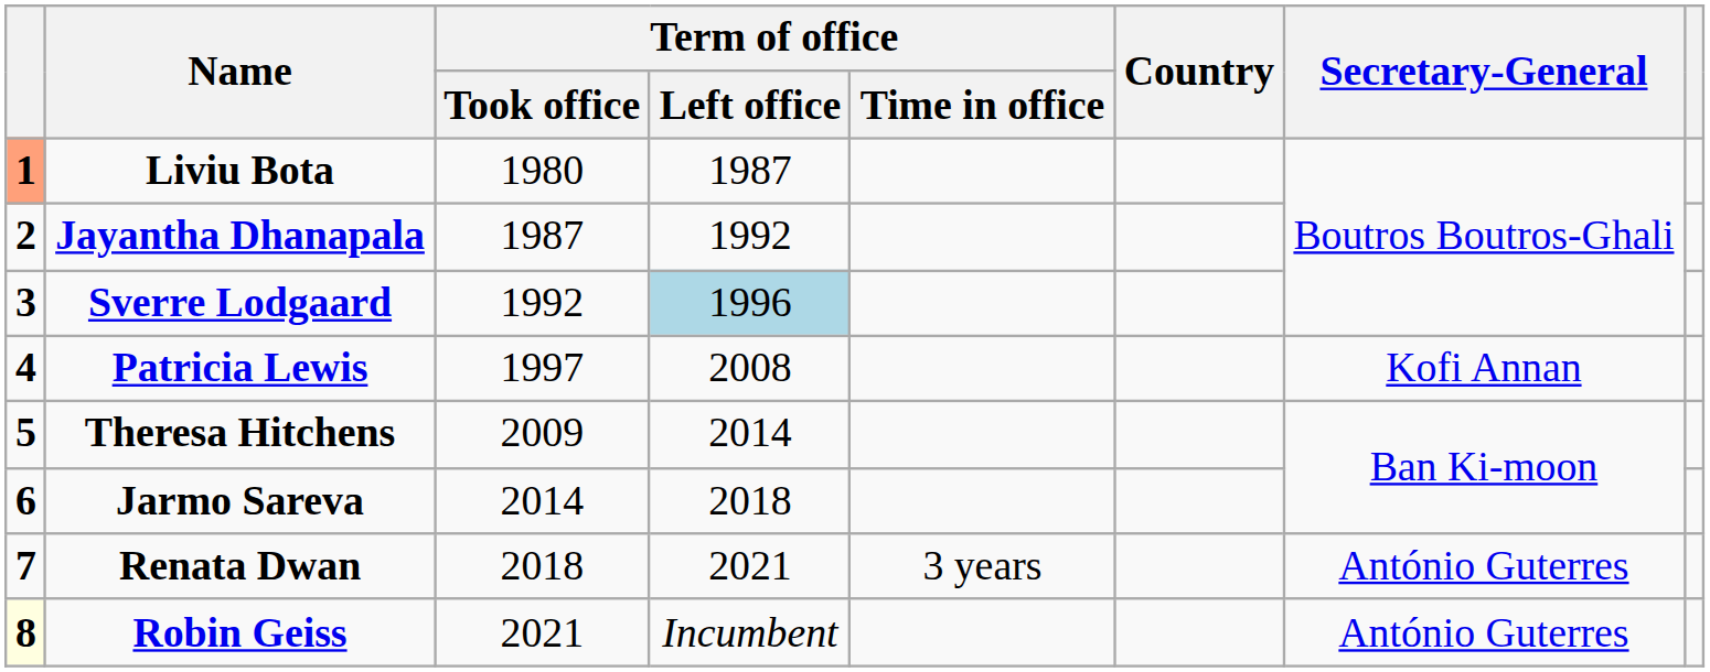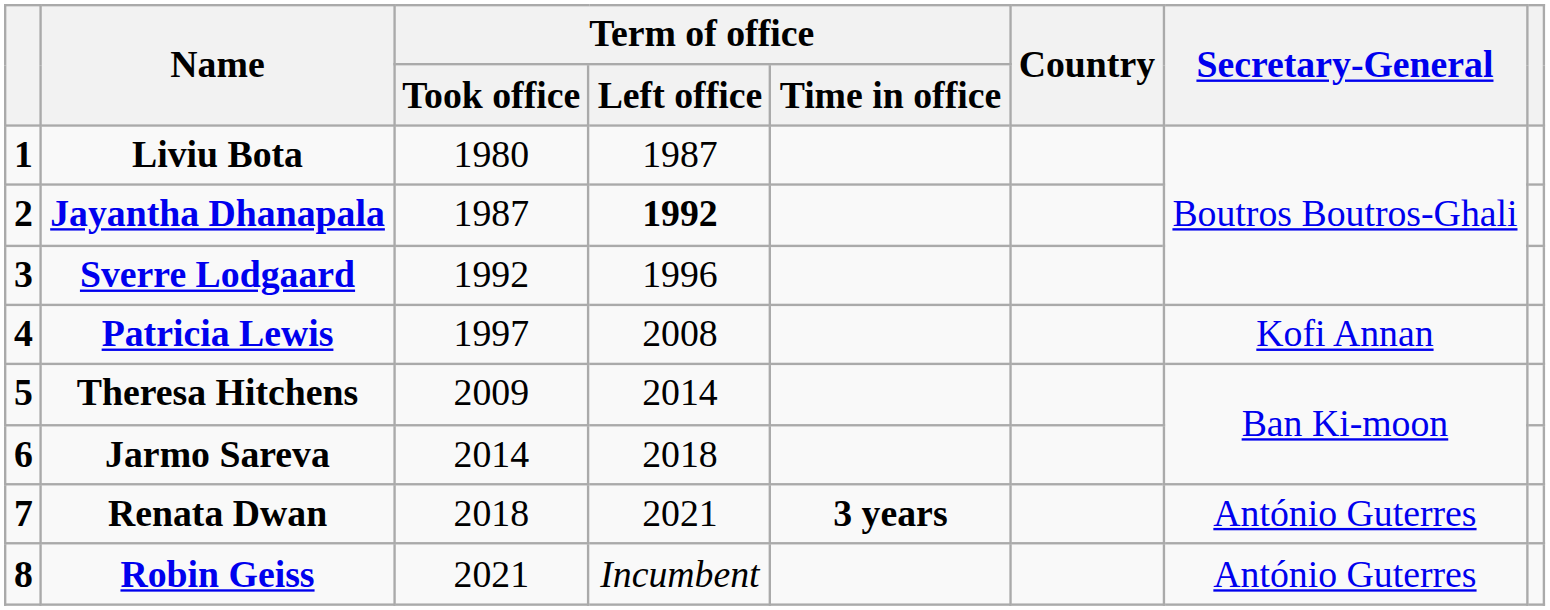Liviu Bota | column 1: lightsalmon background -> no background
Jayantha Dhanapala | Term of office / Left office: normal -> bold
Sverre Lodgaard | Term of office / Left office: lightblue background -> no background
Renata Dwan | Term of office / Time in office: normal -> bold
Robin Geiss | column 1: lightyellow background -> no background
